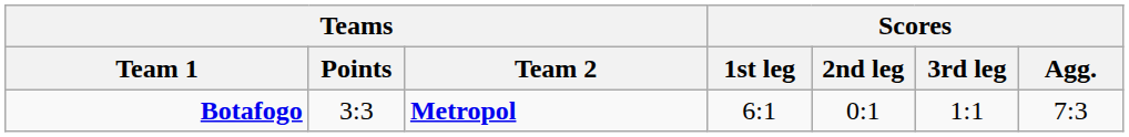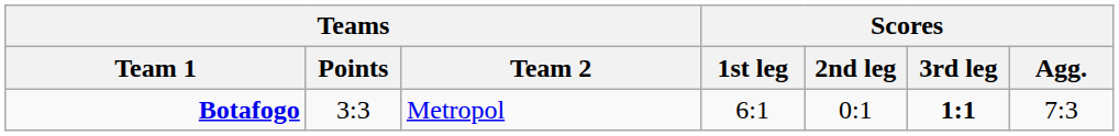Botafogo | Teams / Team 2: bold -> normal
Botafogo | Scores / 3rd leg: normal -> bold
